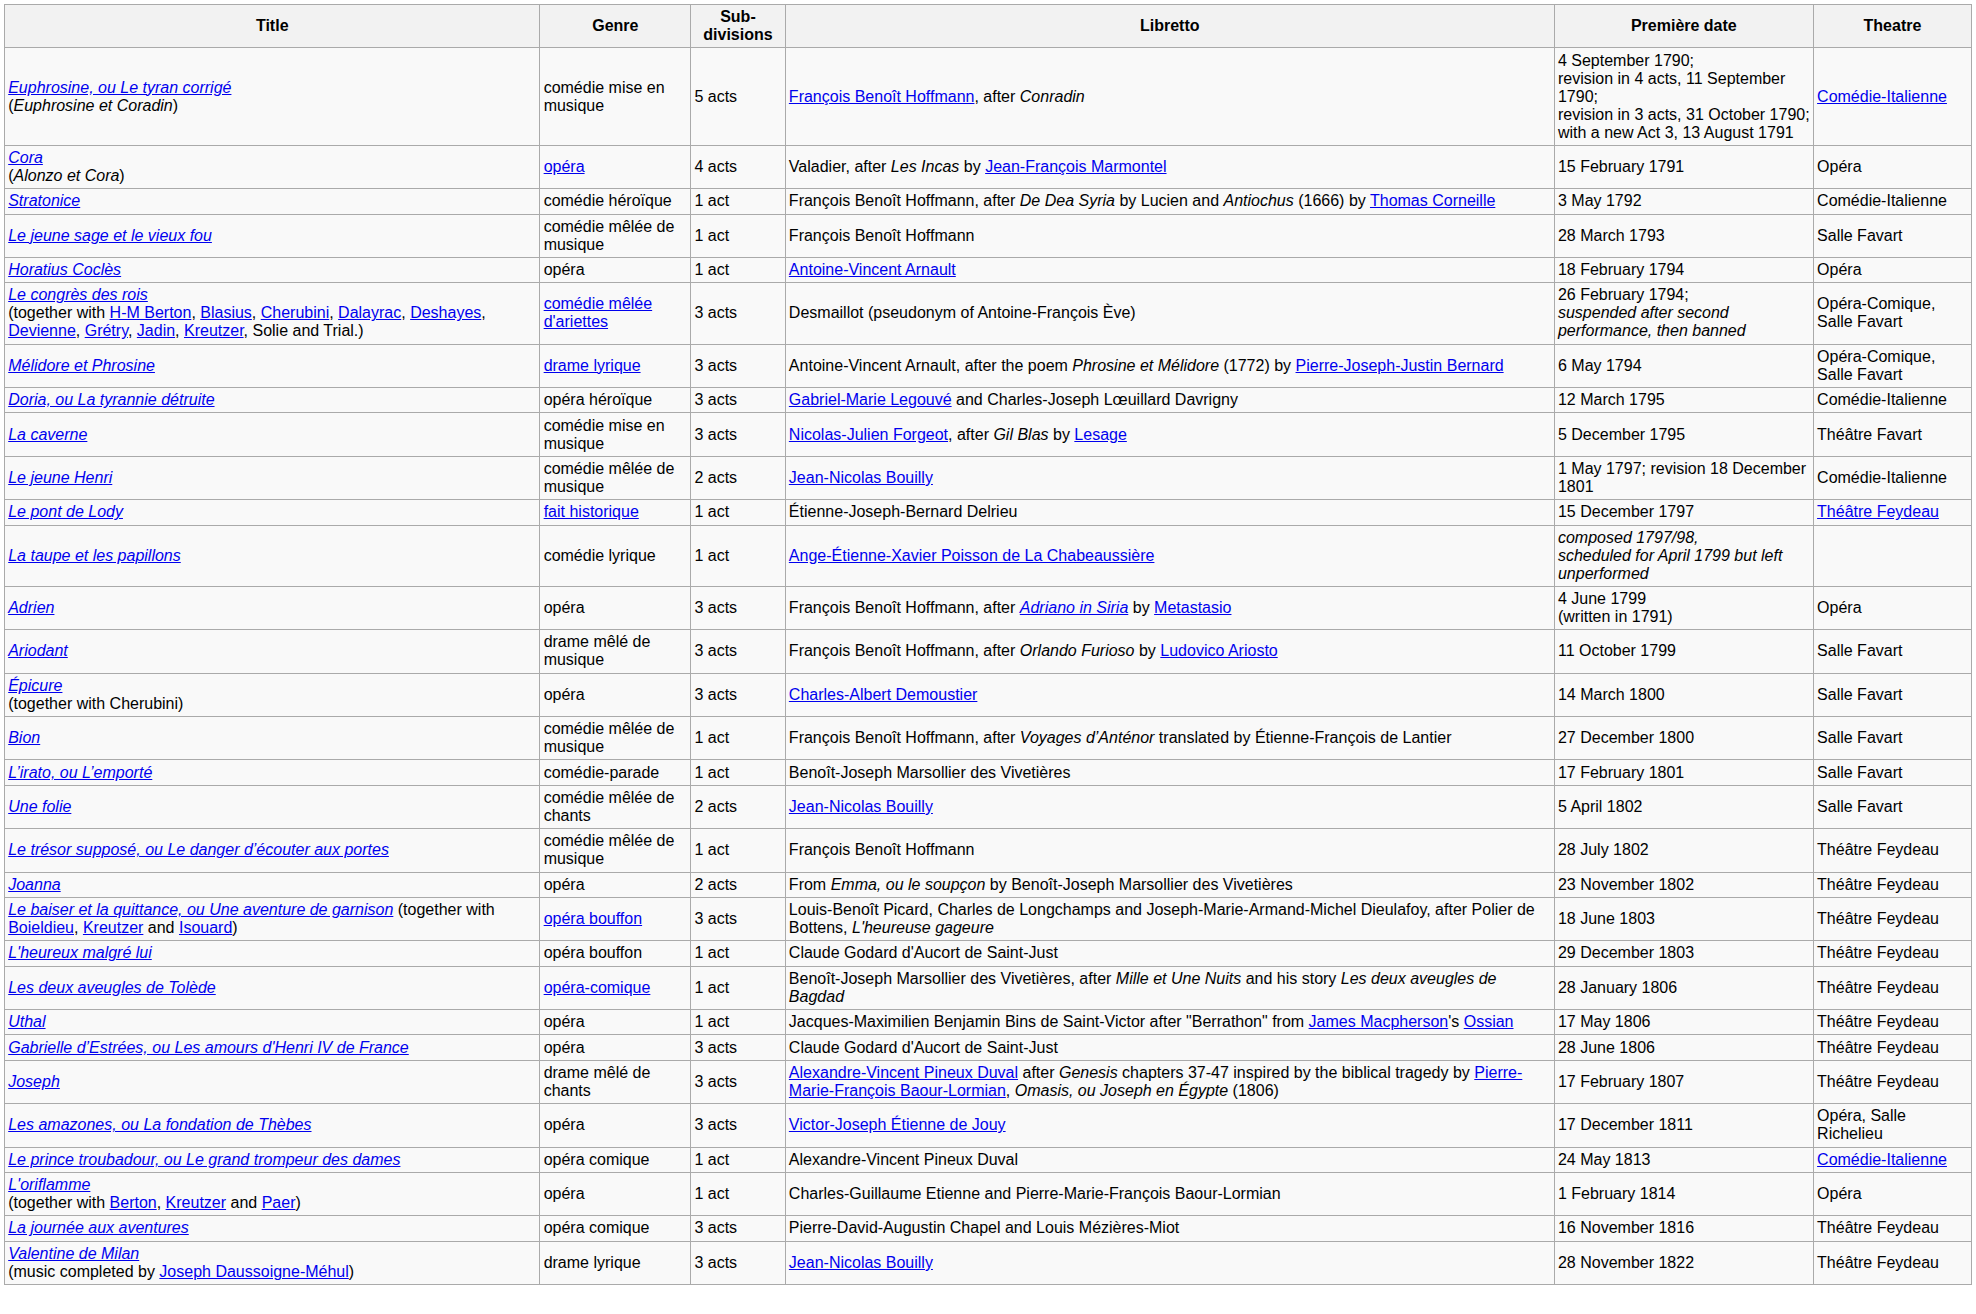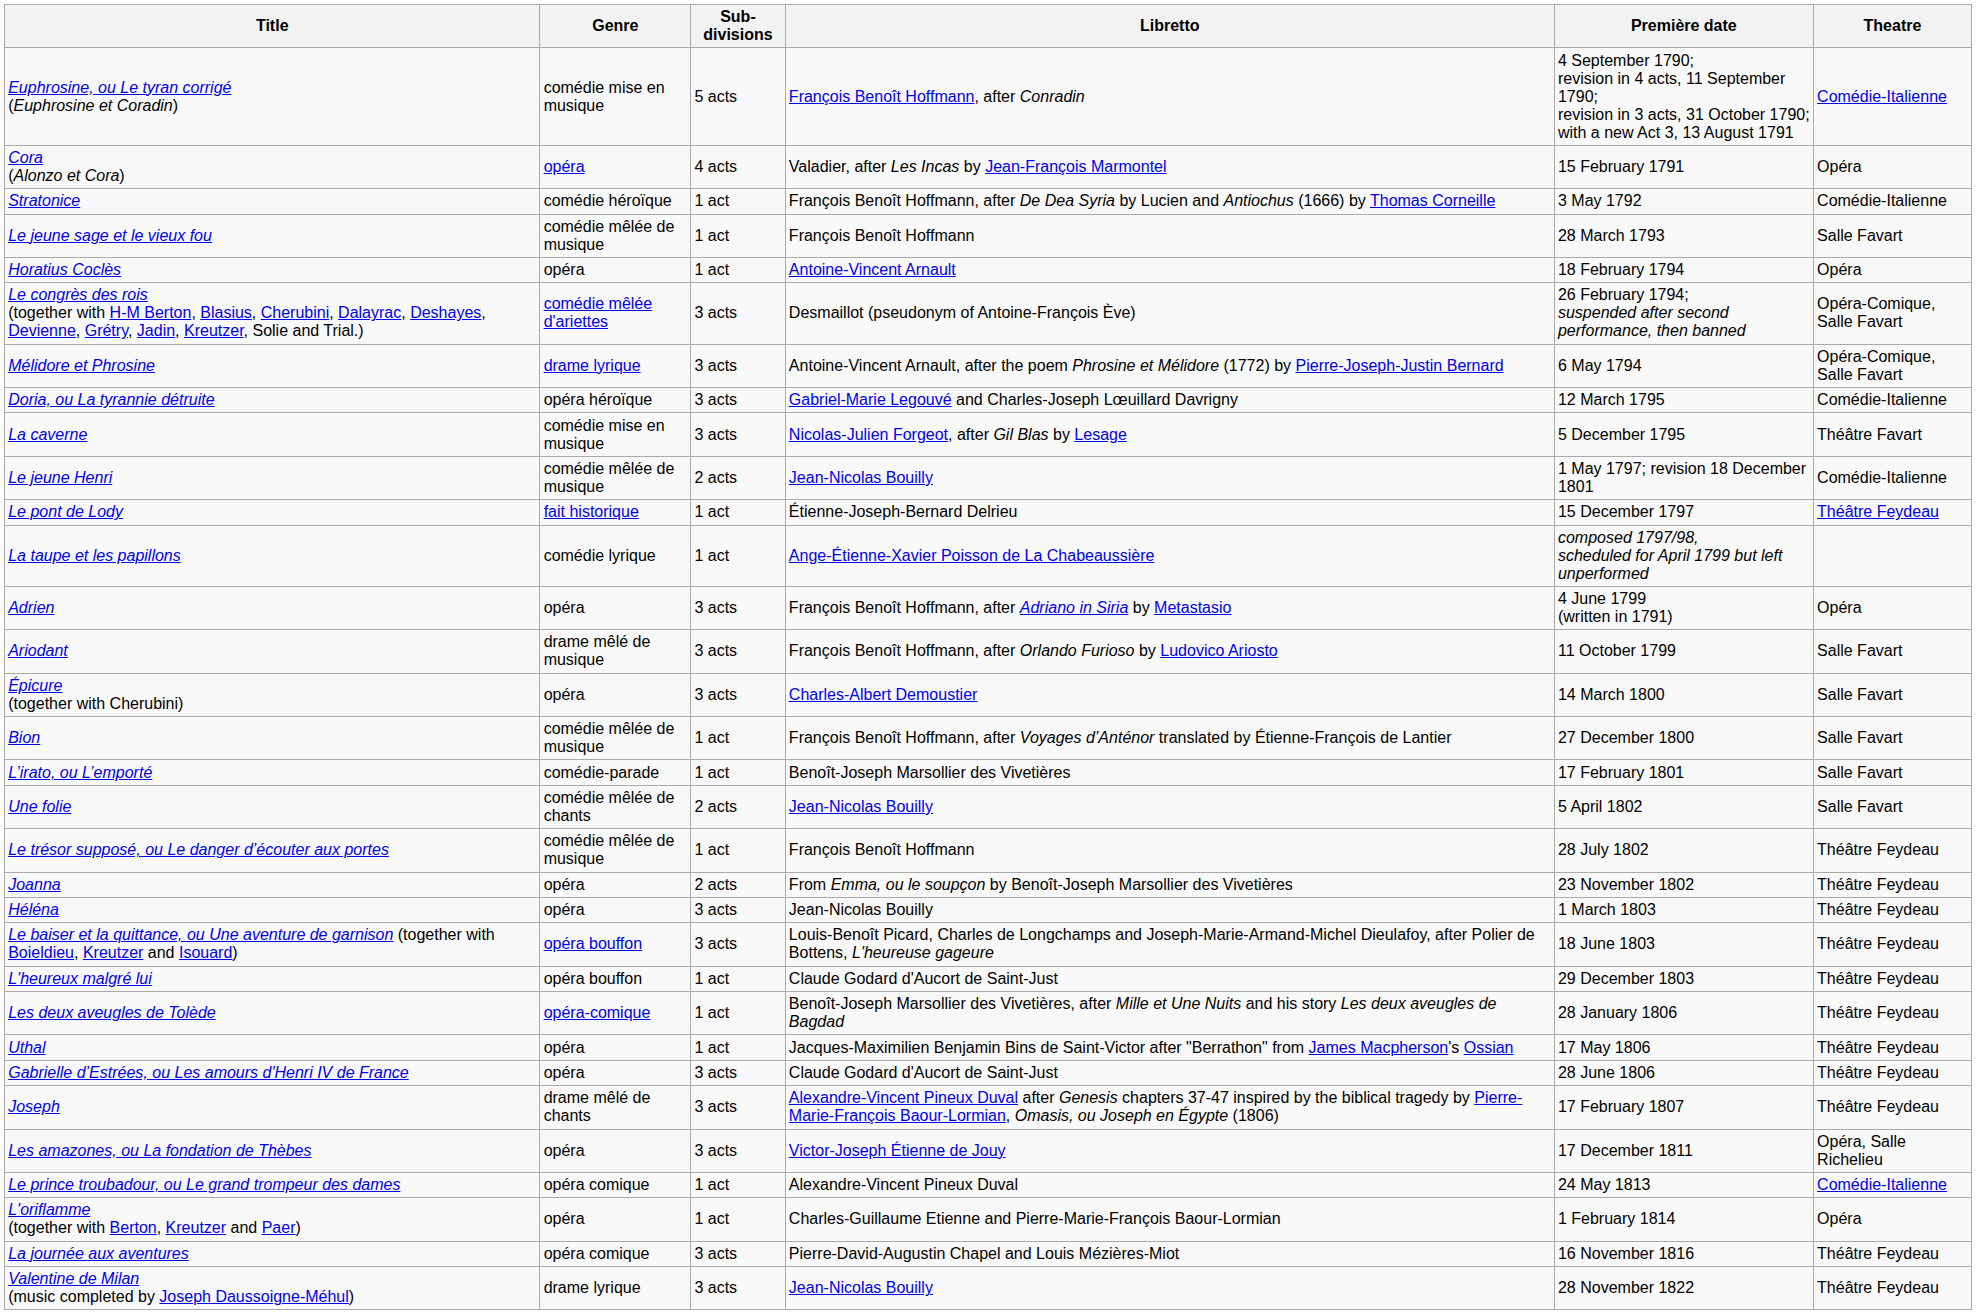+ row: Héléna | opéra | 3 acts | Jean-Nicolas Bouilly | 1 March 1803 | Théâtre Feydeau
